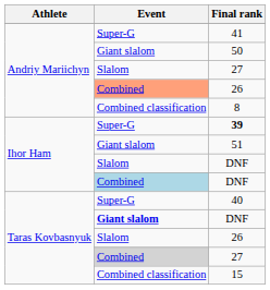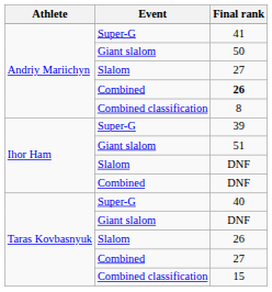Combined / 26 | Event: lightsalmon background -> no background
Combined / 26 | Final rank: normal -> bold
39 | Final rank: bold -> normal
Combined / DNF | Event: lightblue background -> no background
Giant slalom / DNF | Event: bold -> normal
Combined / 27 | Event: lightgrey background -> no background
